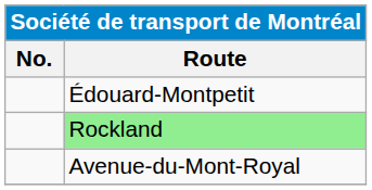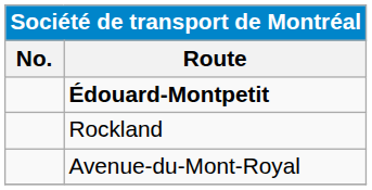Édouard-Montpetit | Route: normal -> bold
Rockland | Route: lightgreen background -> no background
